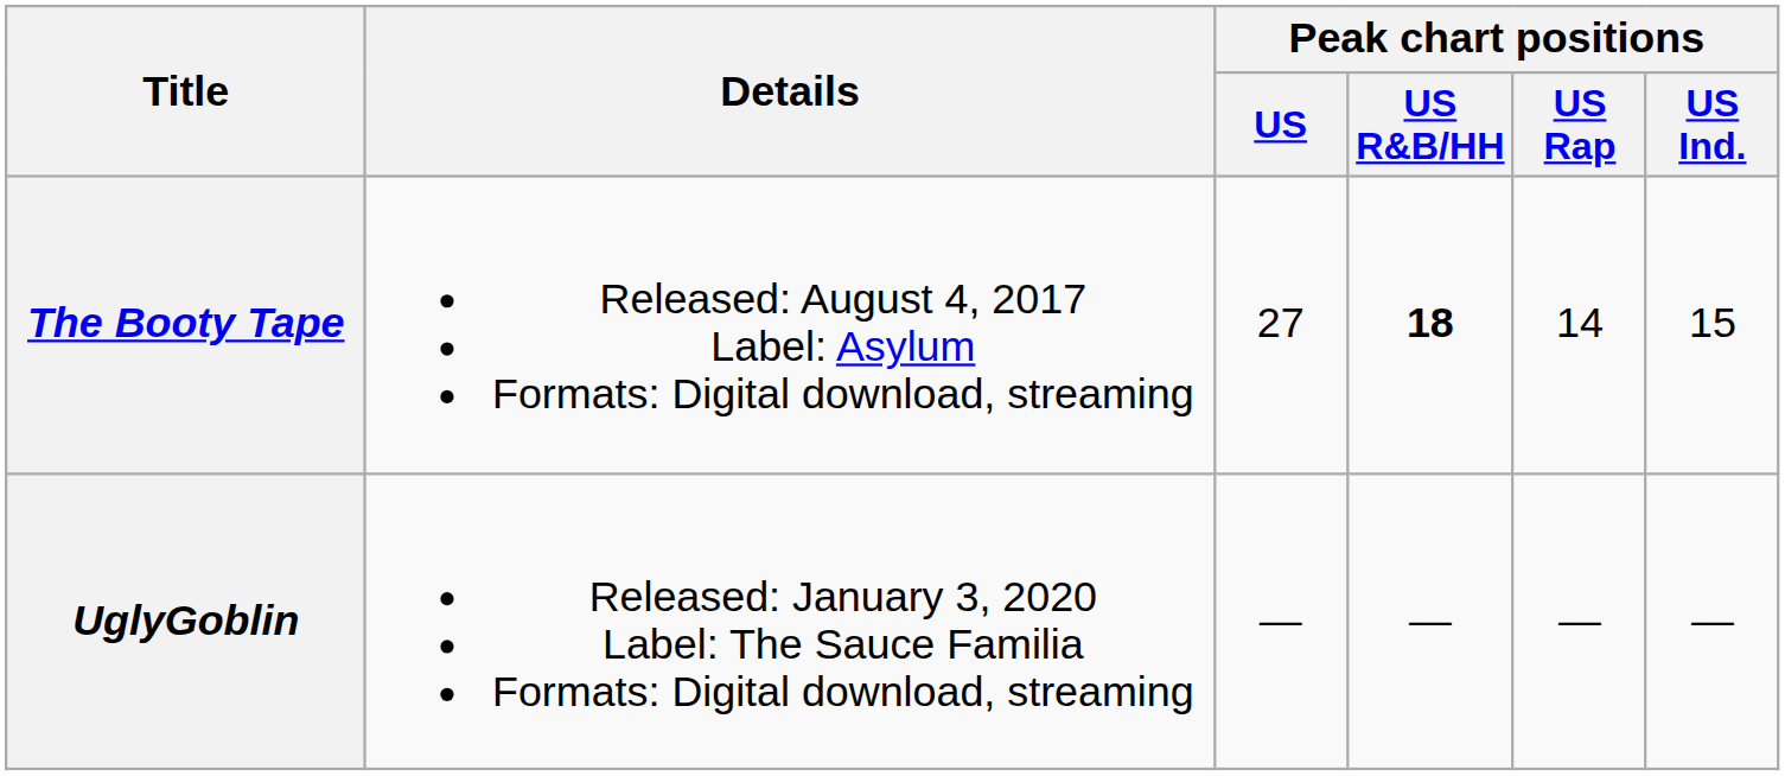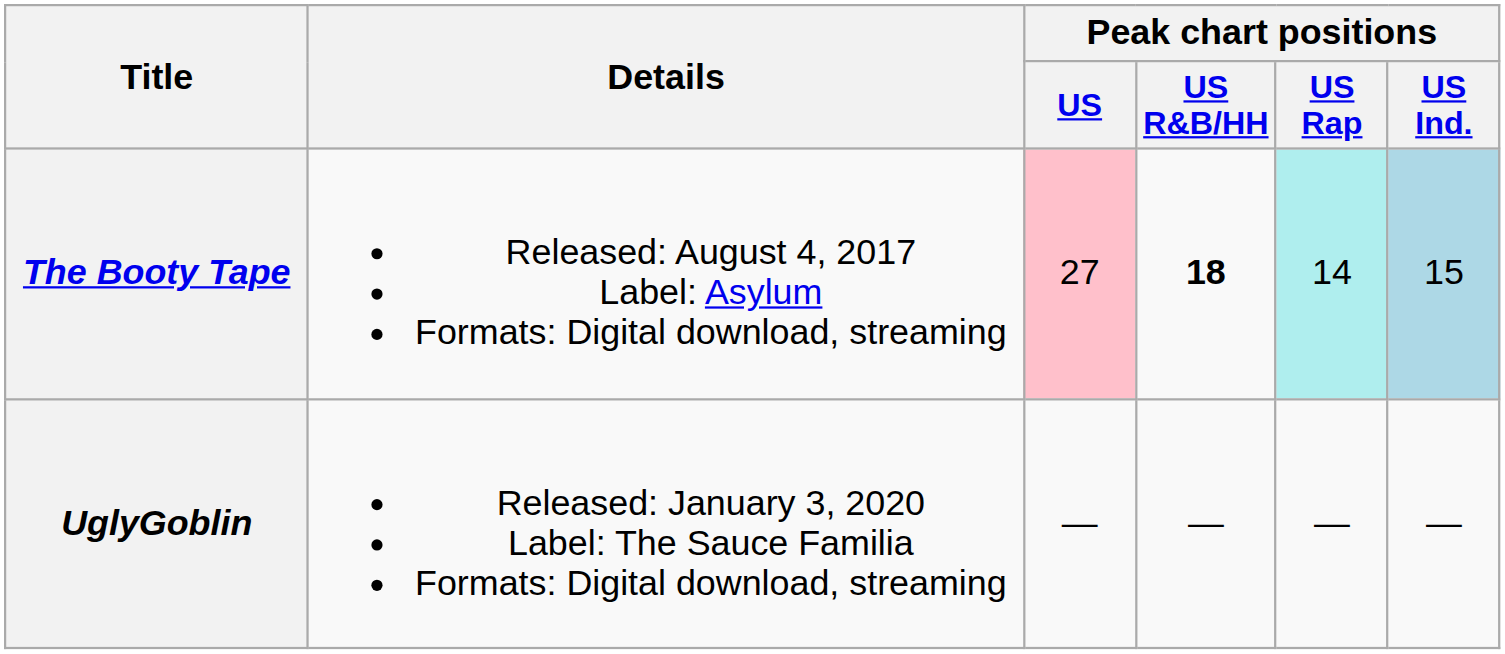The Booty Tape | Peak chart positions / US: no background -> pink background
The Booty Tape | Peak chart positions / US Rap: no background -> paleturquoise background
The Booty Tape | Peak chart positions / US Ind.: no background -> lightblue background
